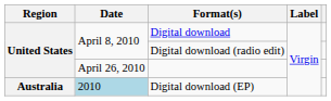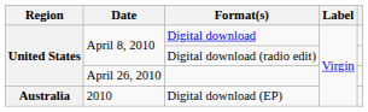Digital download (EP) | Date: lightblue background -> no background
